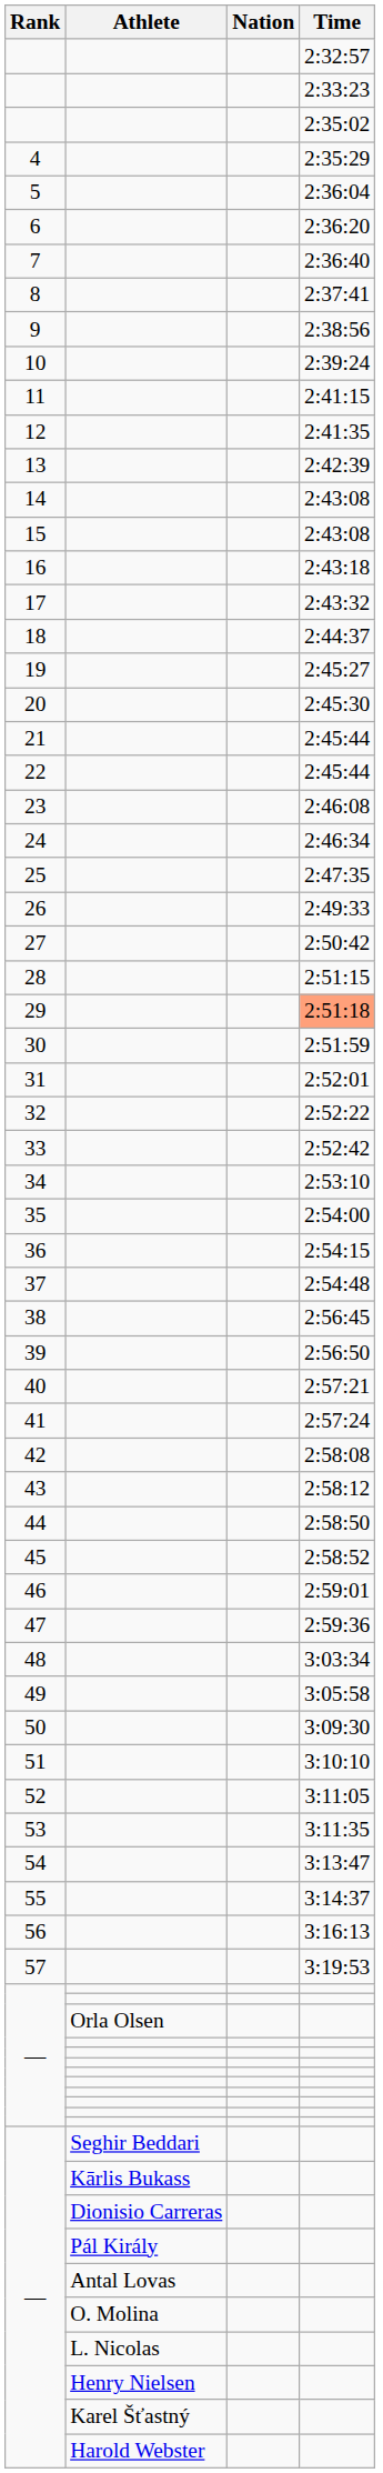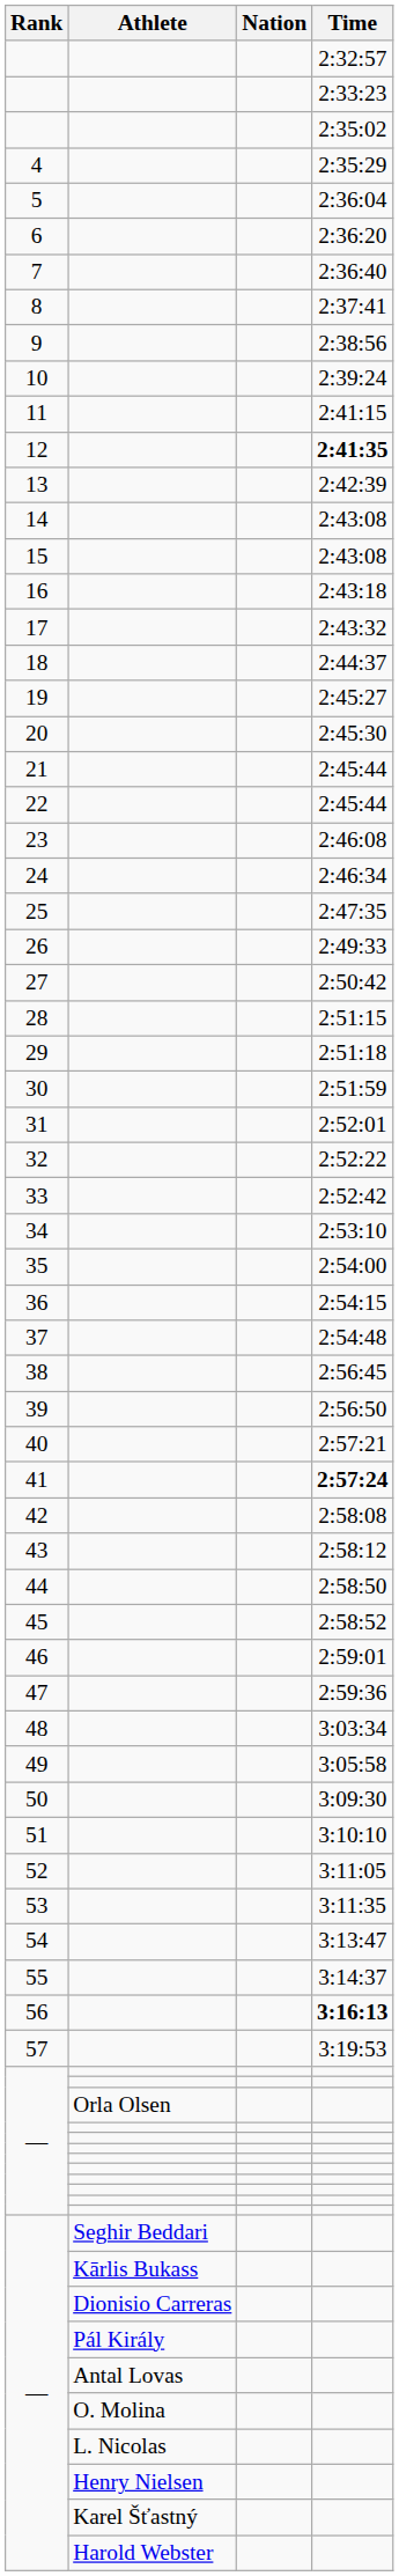12 | Time: normal -> bold
29 | Time: lightsalmon background -> no background
41 | Time: normal -> bold
56 | Time: normal -> bold
